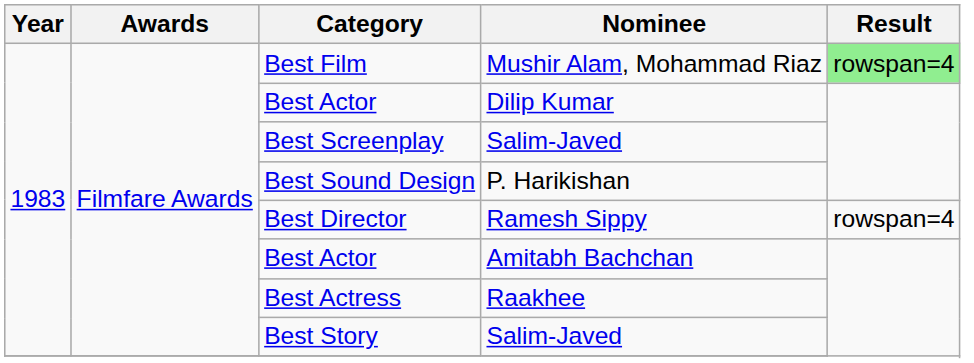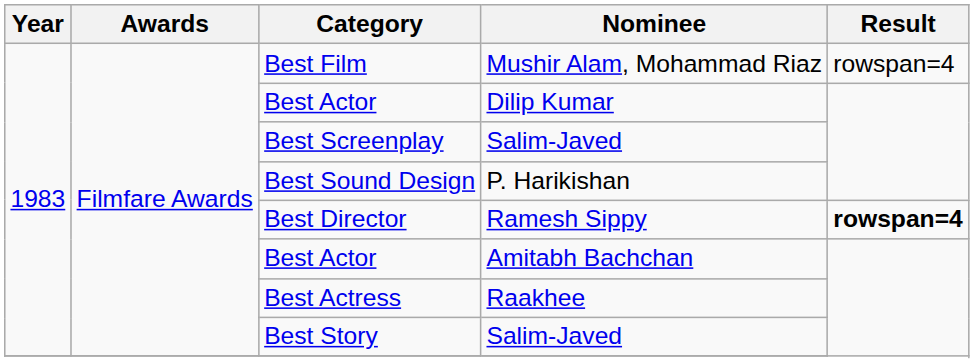Best Film | Result: lightgreen background -> no background
Best Director | Result: normal -> bold
